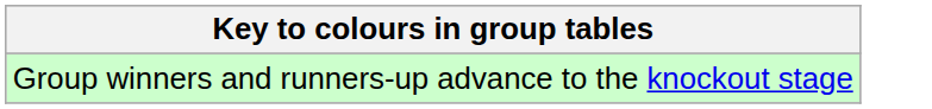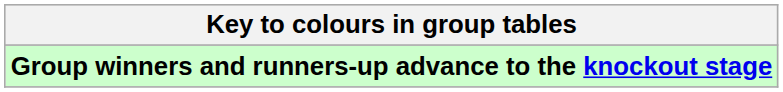row 2 | column 1: normal -> bold
